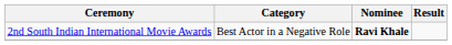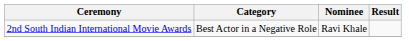2nd South Indian International Movie Awards | Nominee: bold -> normal
